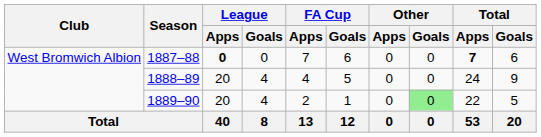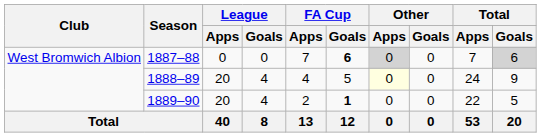1887–88 | League / Apps: bold -> normal
1887–88 | FA Cup / Goals: normal -> bold
1887–88 | Other / Apps: no background -> lightgrey background
1887–88 | Total / Apps: bold -> normal
1887–88 | Total / Goals: no background -> lightgrey background
1888–89 | Other / Apps: no background -> lightyellow background
1889–90 | FA Cup / Goals: normal -> bold
1889–90 | Other / Goals: lightgreen background -> no background
